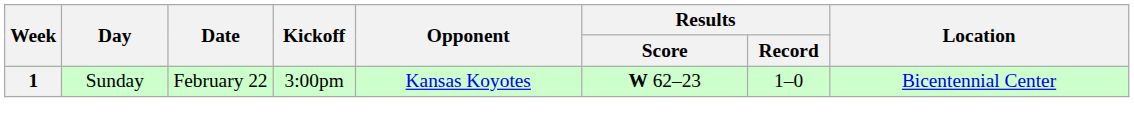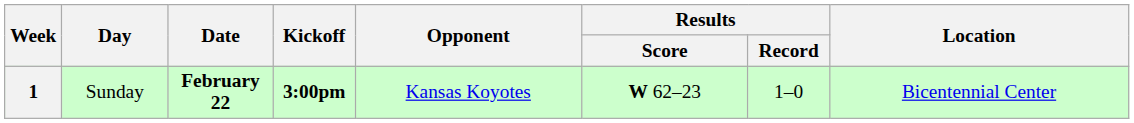1 | Date: normal -> bold
1 | Kickoff: normal -> bold
